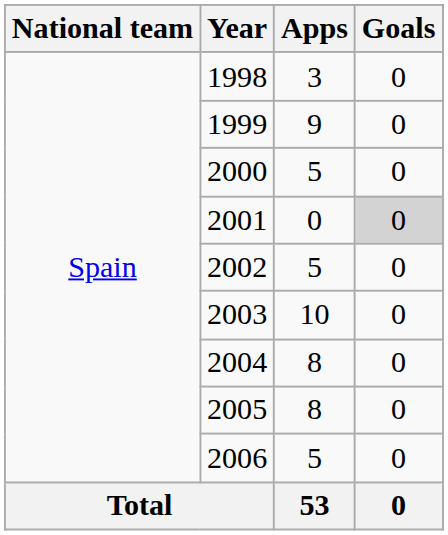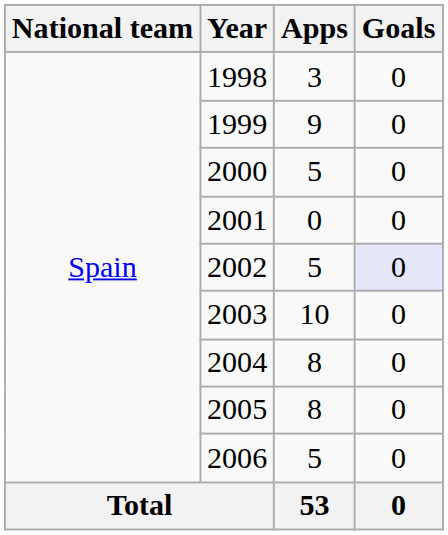2001 | Goals: lightgrey background -> no background
2002 | Goals: no background -> lavender background
